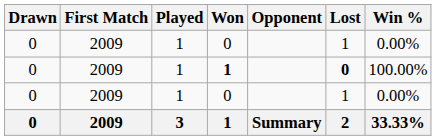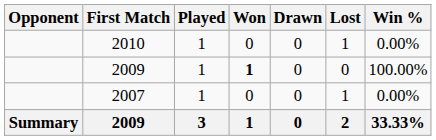columns swapped: Opponent <-> Drawn
row 2 | First Match: 2009 -> 2010
row 3 | Lost: bold -> normal
row 4 | First Match: 2009 -> 2007
